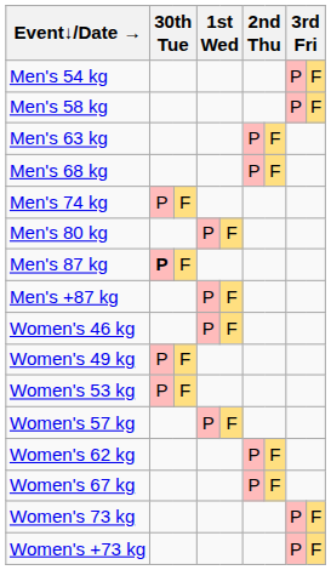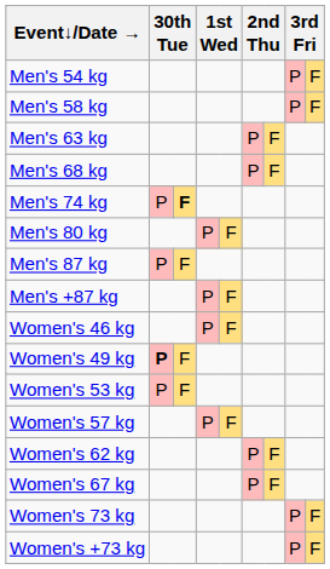Men's 74 kg | column 3: normal -> bold
Men's 87 kg | column 2: bold -> normal
Women's 49 kg | column 2: normal -> bold
